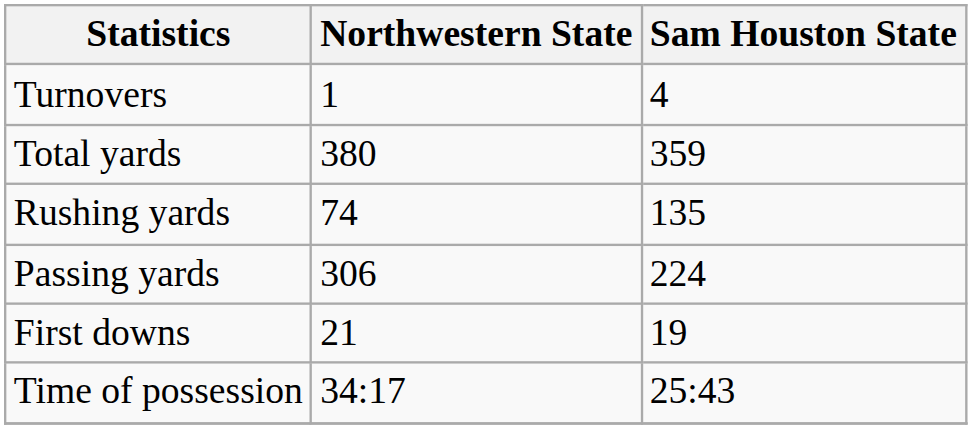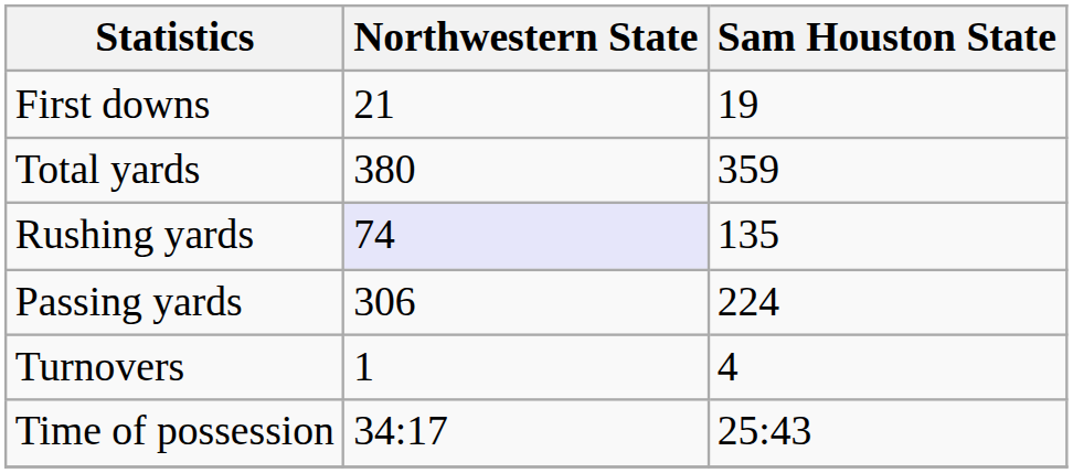rows swapped: First downs <-> Turnovers
Rushing yards | Northwestern State: no background -> lavender background
